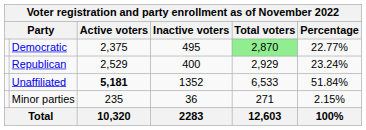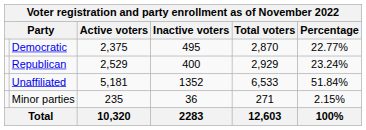Democratic | Total voters: lightgreen background -> no background
Unaffiliated | Active voters: bold -> normal
